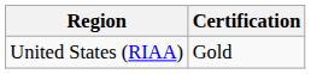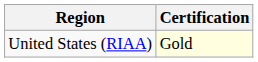United States (RIAA) | Certification: no background -> lightyellow background
